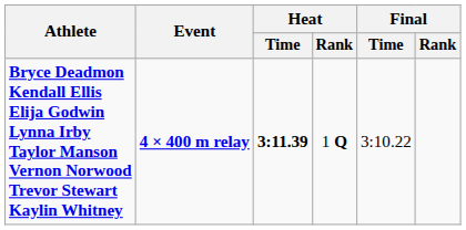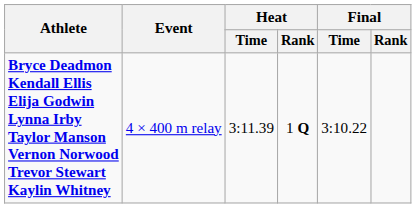row 3 | Event: bold -> normal
row 3 | Heat / Time: bold -> normal
